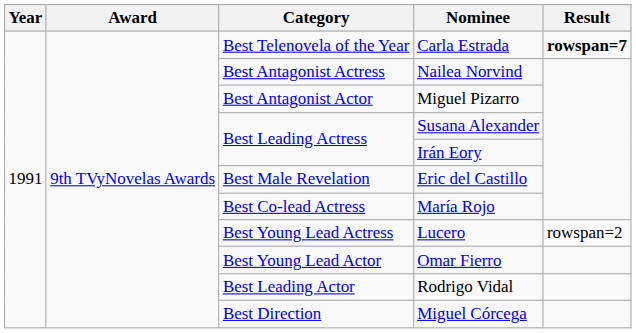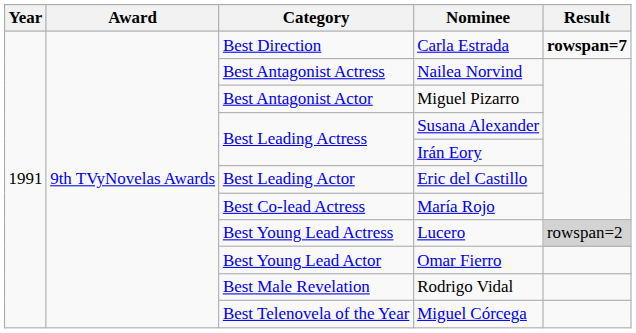Carla Estrada | Category: Best Telenovela of the Year -> Best Direction
Eric del Castillo | Category: Best Male Revelation -> Best Leading Actor
Lucero | Result: no background -> lightgrey background
Rodrigo Vidal | Category: Best Leading Actor -> Best Male Revelation
Miguel Córcega | Category: Best Direction -> Best Telenovela of the Year
